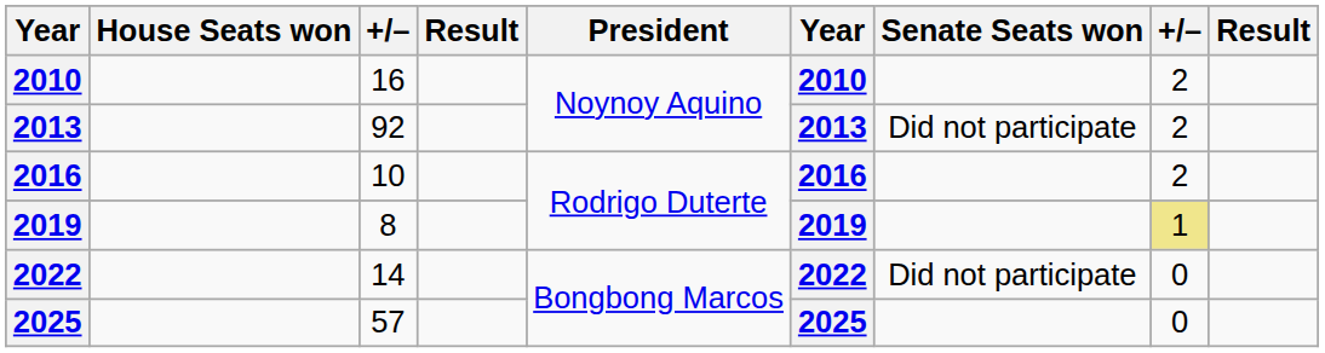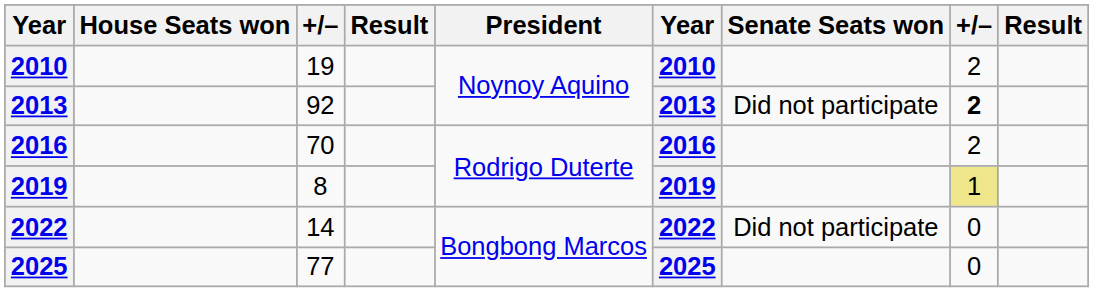row 2 | column 3: 16 -> 19
row 3 | column 8: normal -> bold
row 4 | column 3: 10 -> 70
row 7 | column 3: 57 -> 77
